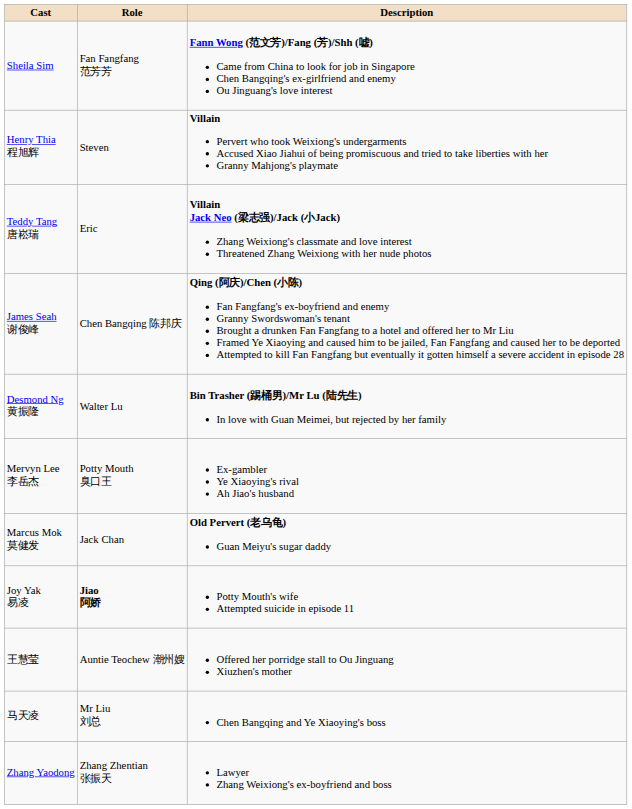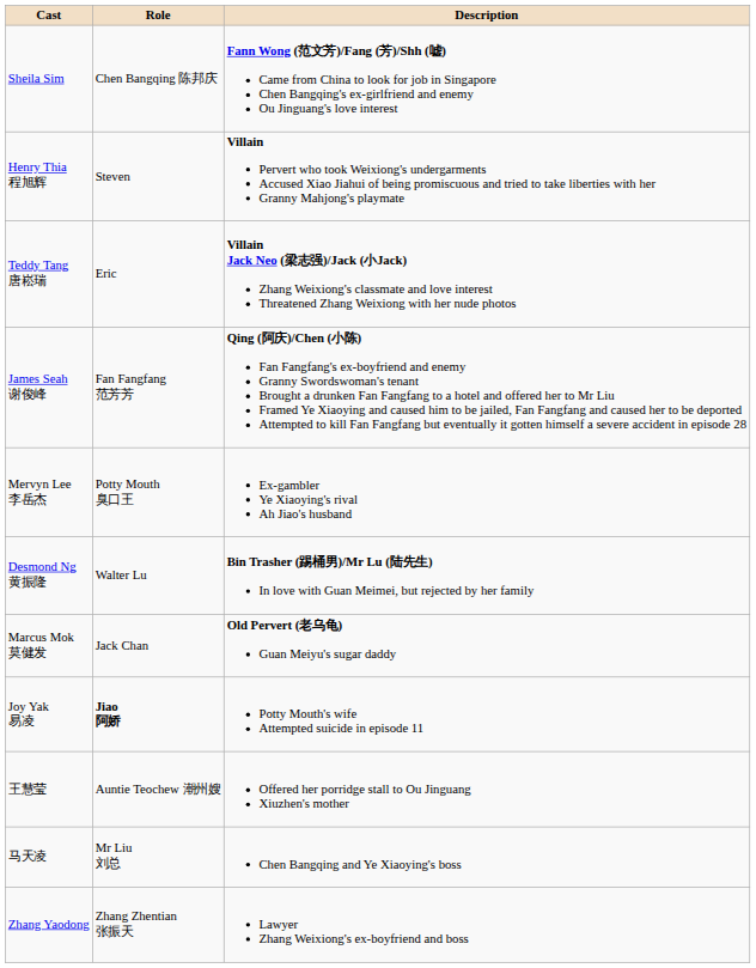Sheila Sim | Role: Fan Fangfang 范芳芳 -> Chen Bangqing 陈邦庆
James Seah 谢俊峰 | Role: Chen Bangqing 陈邦庆 -> Fan Fangfang 范芳芳
rows swapped: Mervyn Lee 李岳杰 <-> Desmond Ng 黄振隆
